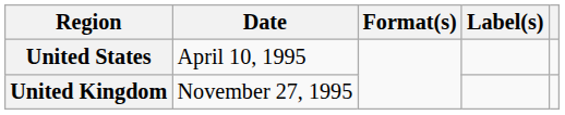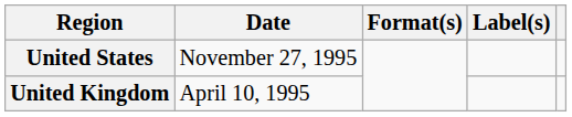United States | Date: April 10, 1995 -> November 27, 1995
United Kingdom | Date: November 27, 1995 -> April 10, 1995
